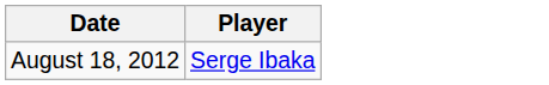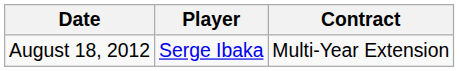+ column: Contract | Multi-Year Extension
